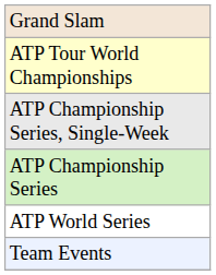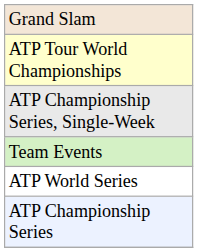row 4 | column 1: ATP Championship Series -> Team Events
row 6 | column 1: Team Events -> ATP Championship Series
